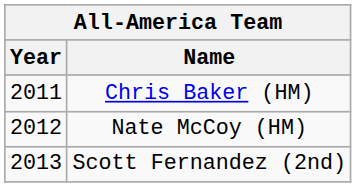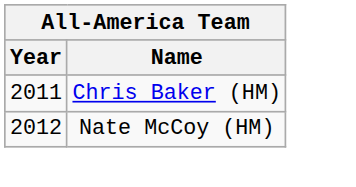- row: 2013 | Scott Fernandez (2nd)
